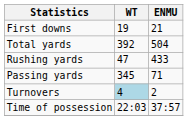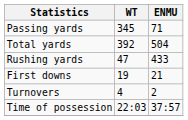rows swapped: First downs <-> Passing yards
Turnovers | WT: lightblue background -> no background
